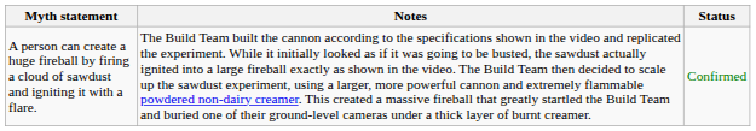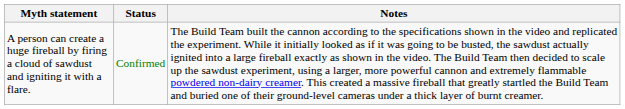columns swapped: Status <-> Notes
